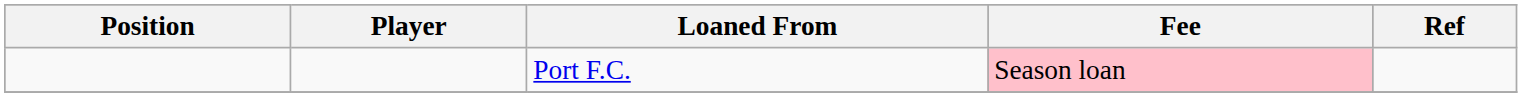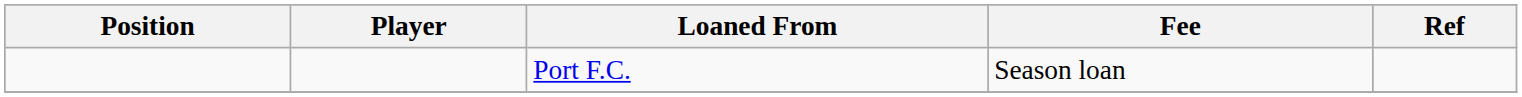Port F.C. | Fee: pink background -> no background
